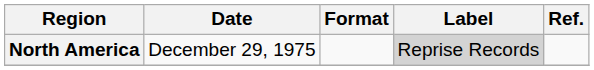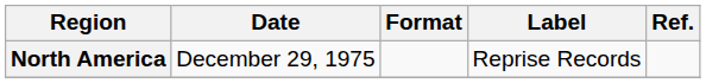North America | Label: lightgrey background -> no background
